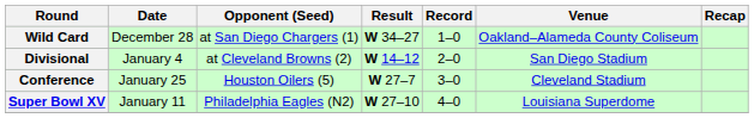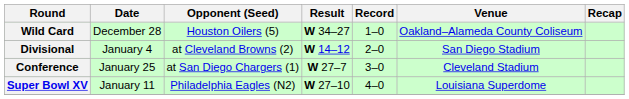Wild Card | Opponent (Seed): at San Diego Chargers (1) -> Houston Oilers (5)
Conference | Opponent (Seed): Houston Oilers (5) -> at San Diego Chargers (1)
